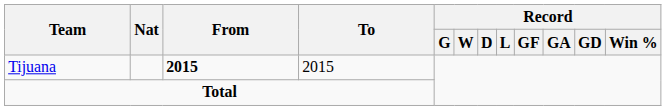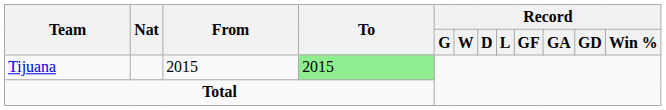Tijuana | From: bold -> normal
Tijuana | To: no background -> lightgreen background
